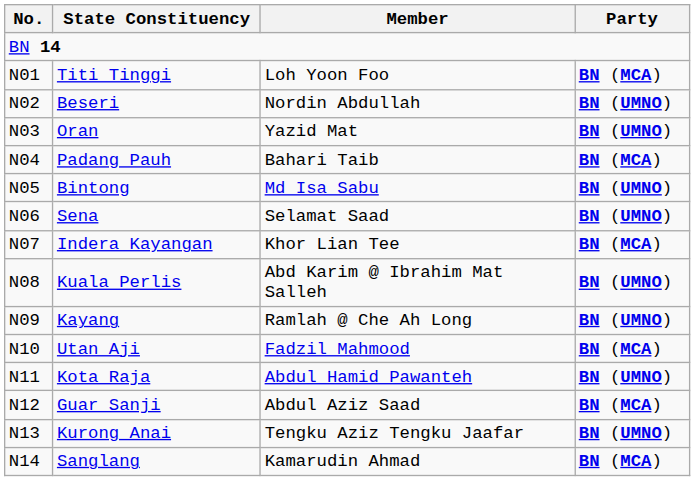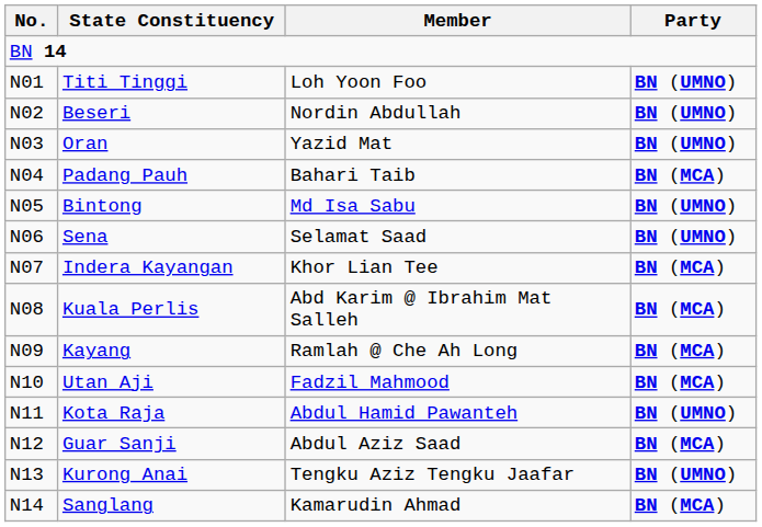Titi Tinggi | Party: BN (MCA) -> BN (UMNO)
Kuala Perlis | Party: BN (UMNO) -> BN (MCA)
Kayang | Party: BN (UMNO) -> BN (MCA)
